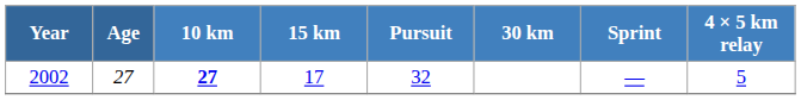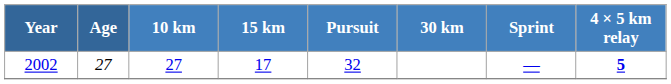2002 | 10 km: bold -> normal
2002 | 4 × 5 km relay: normal -> bold
